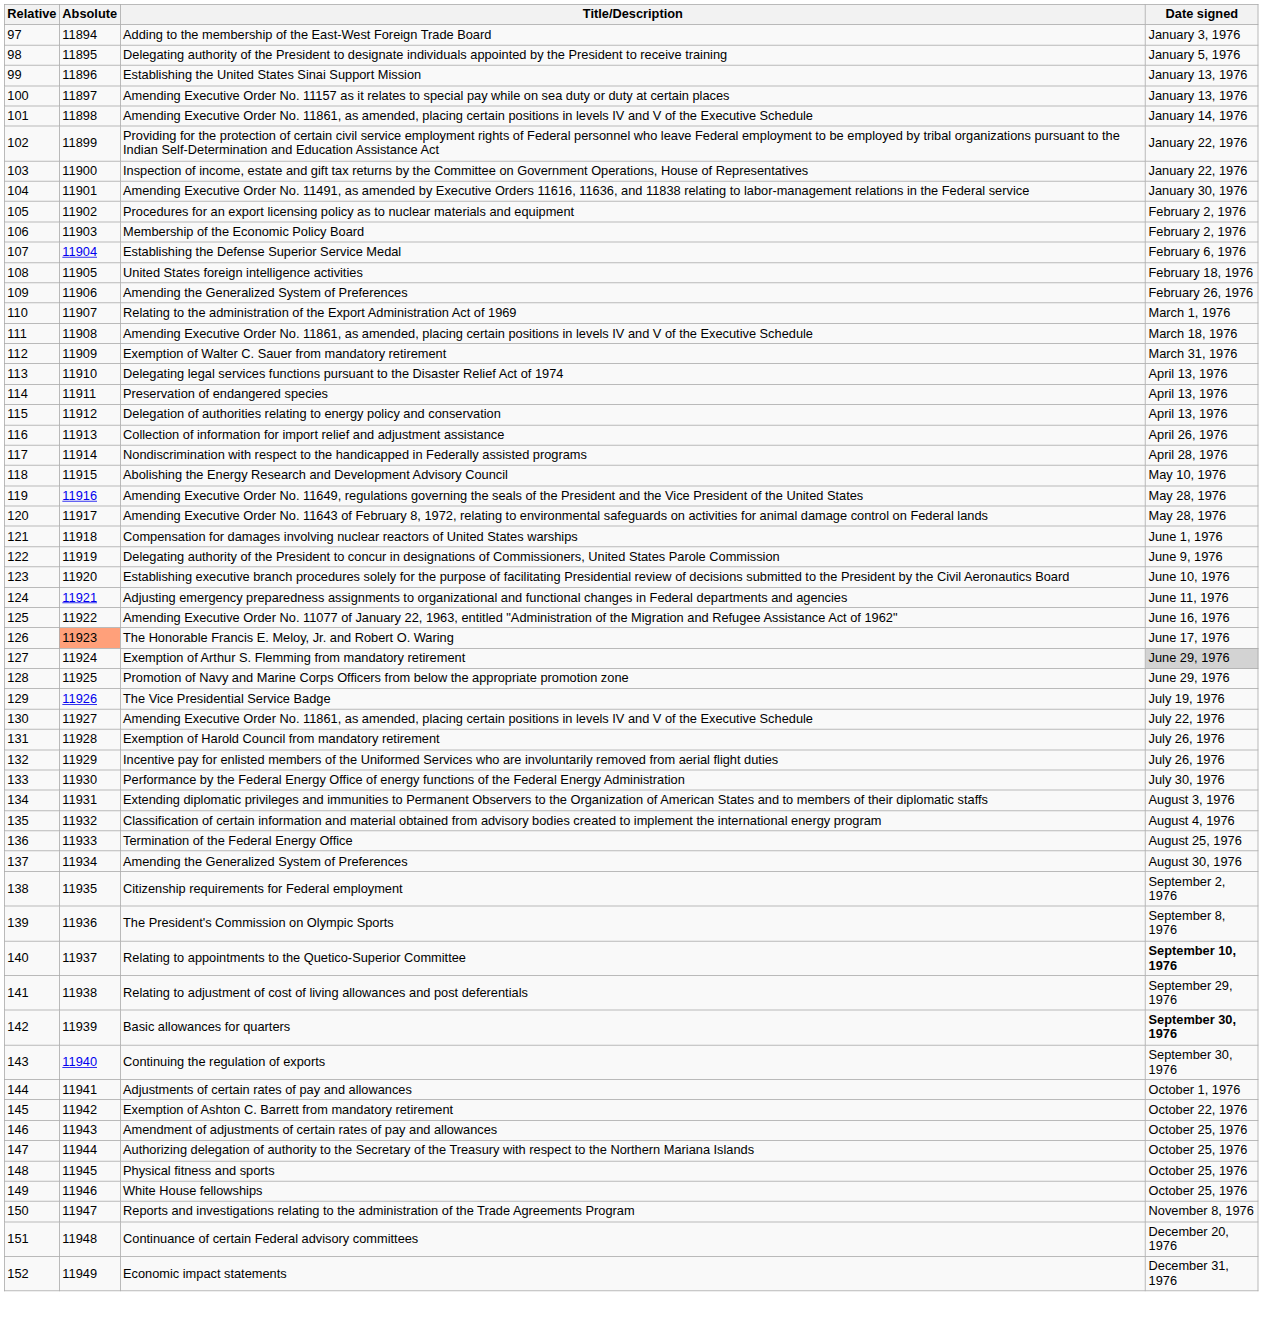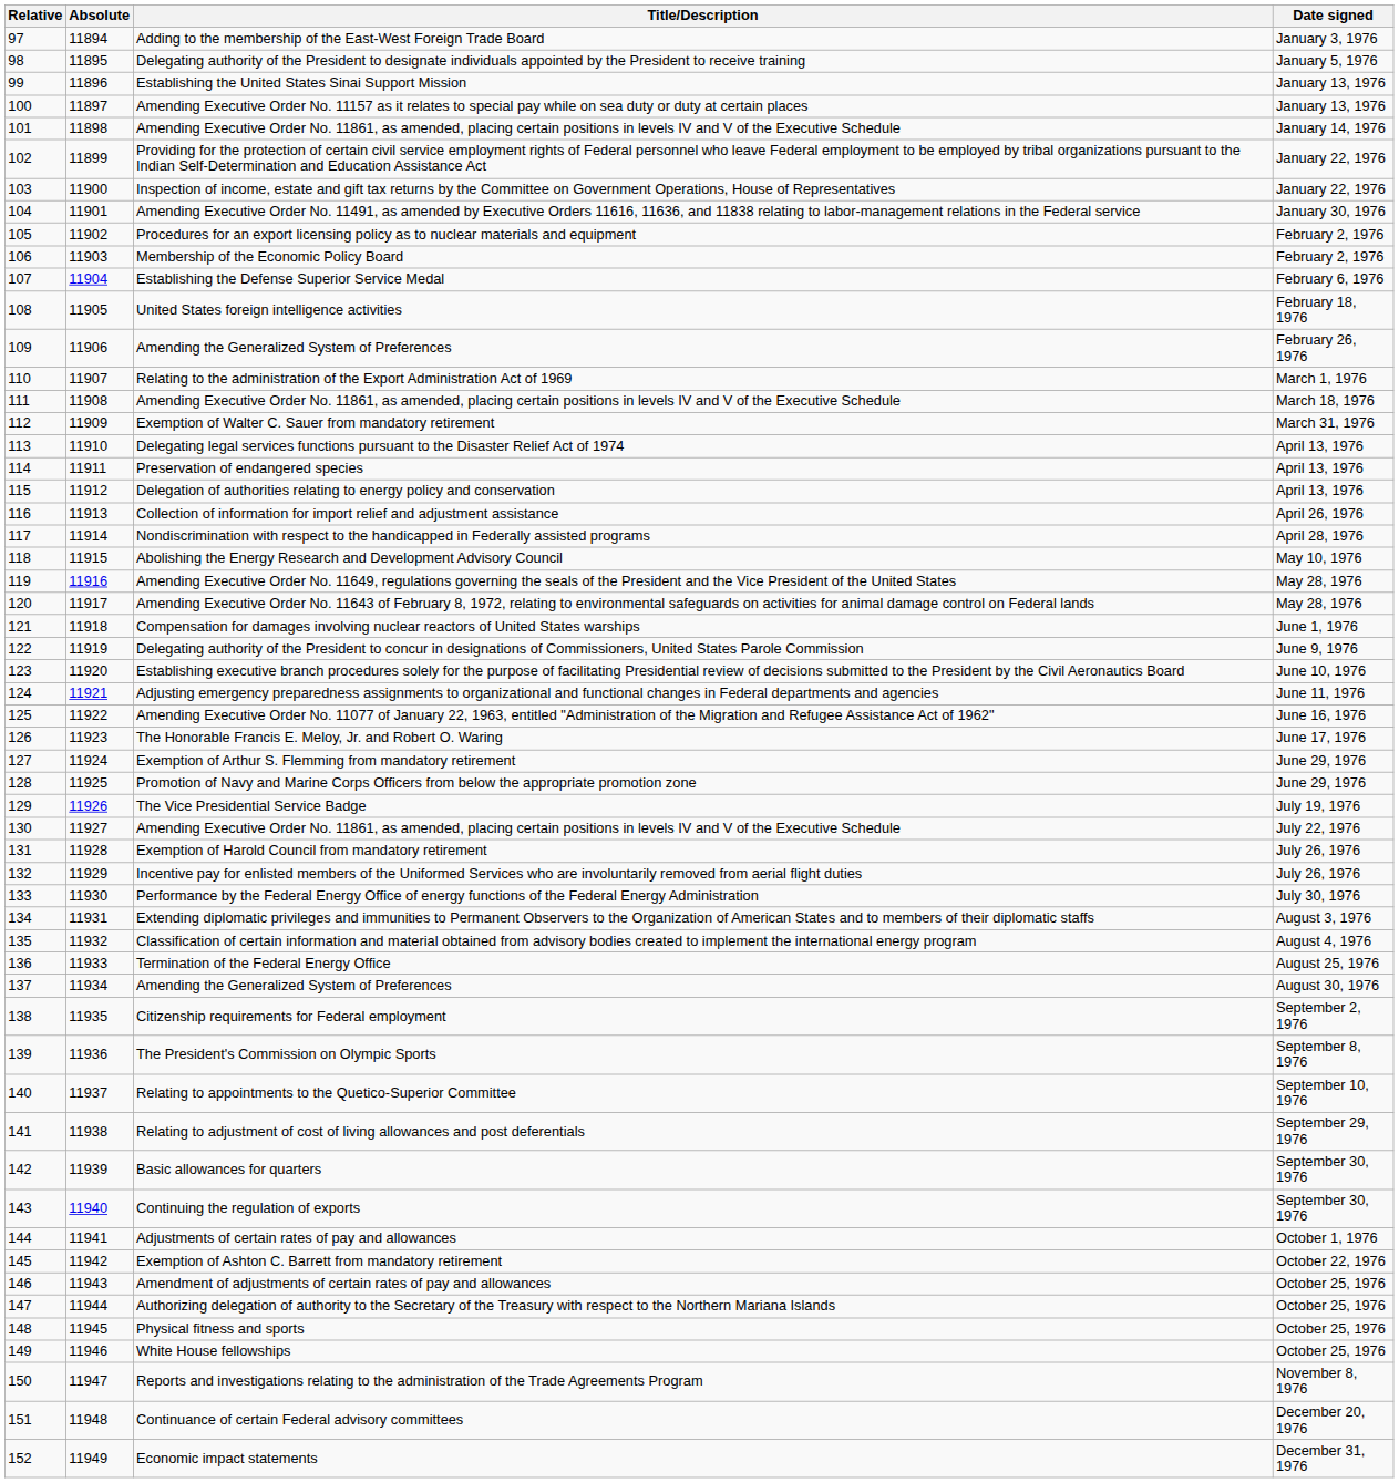The Honorable Francis E. Meloy, Jr. and Robert O. Waring | Absolute: lightsalmon background -> no background
Exemption of Arthur S. Flemming from mandatory retirement | Date signed: lightgrey background -> no background
Relating to appointments to the Quetico-Superior Committee | Date signed: bold -> normal
Basic allowances for quarters | Date signed: bold -> normal
